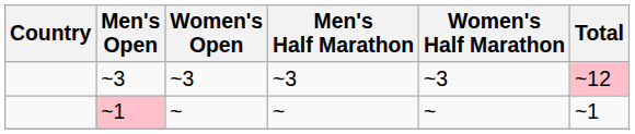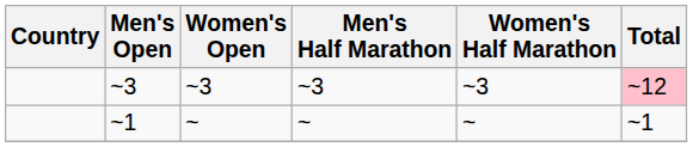row 3 | Men's Open: pink background -> no background
